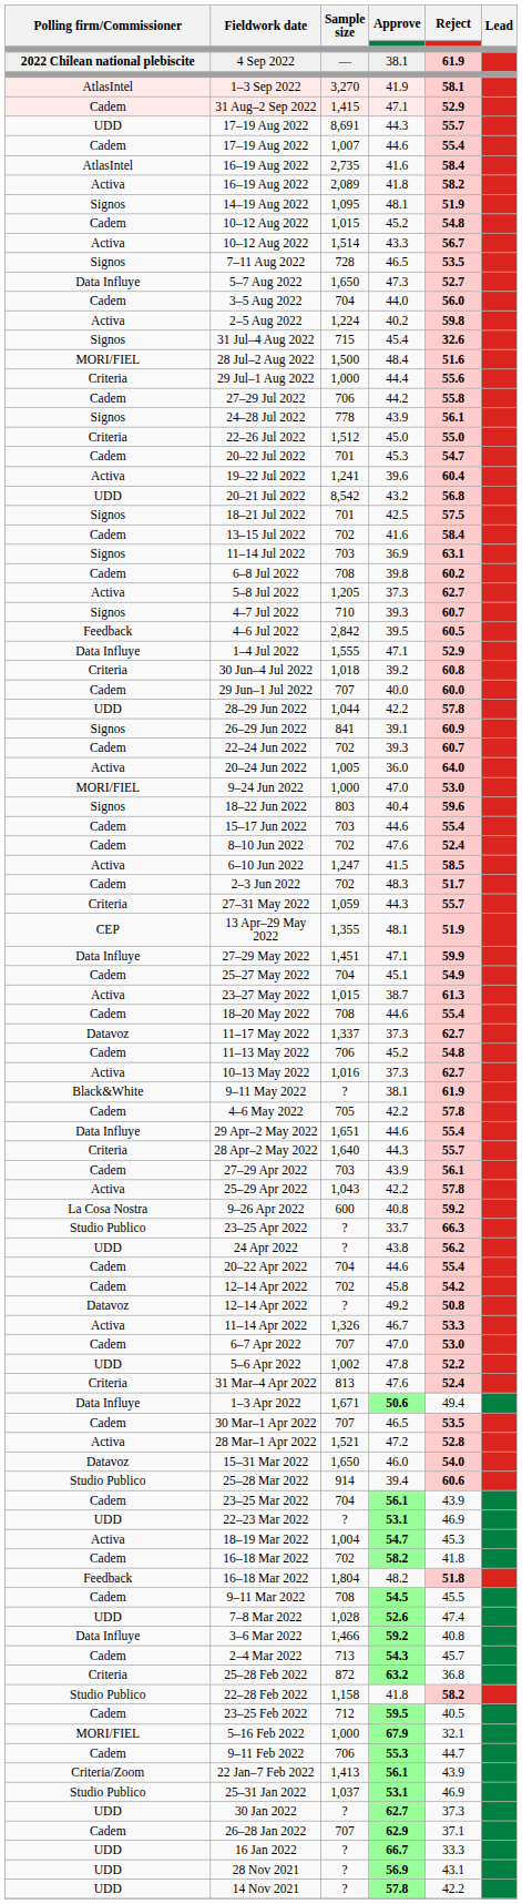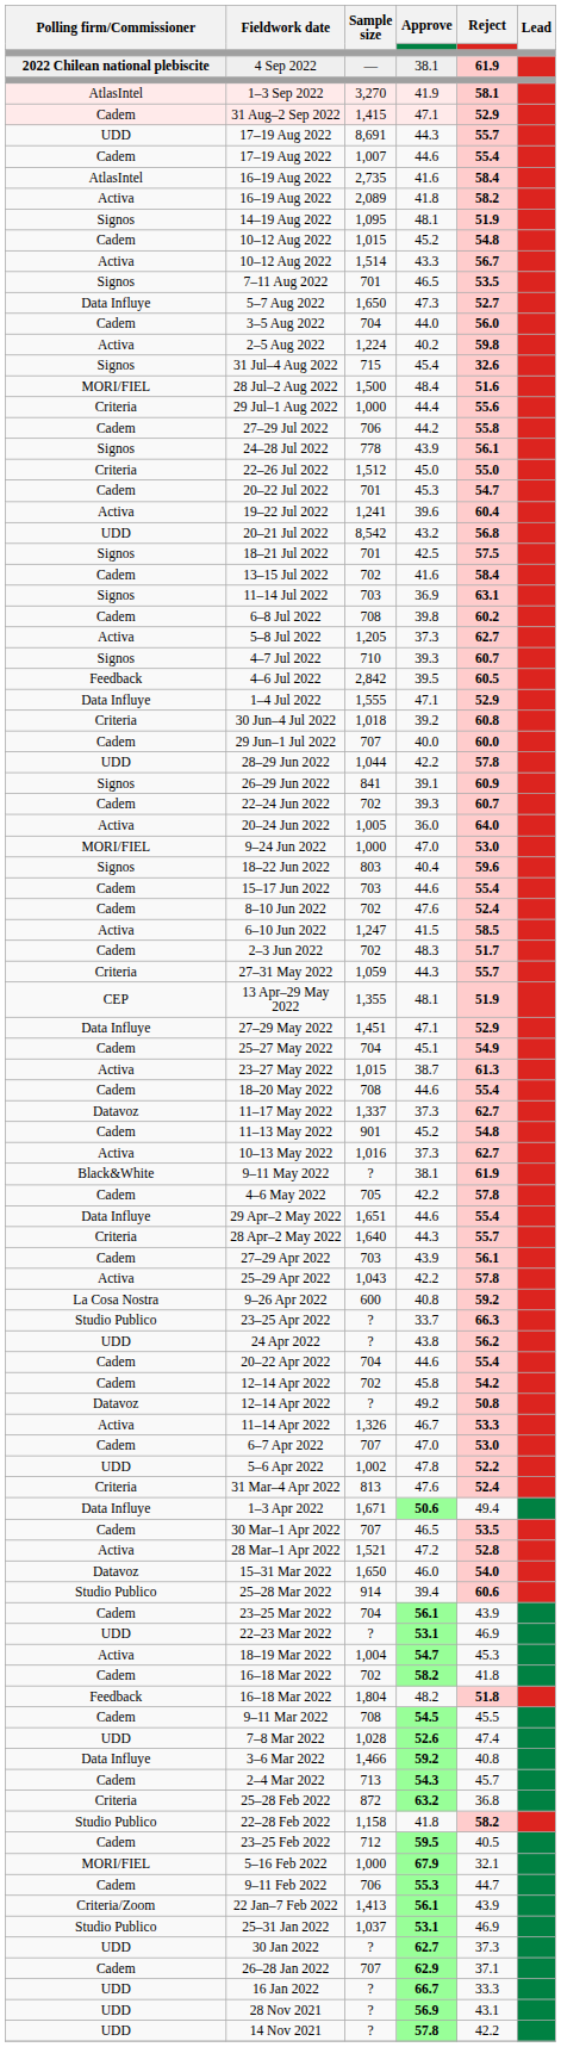7–11 Aug 2022 | Sample size: 728 -> 701
27–29 May 2022 | Reject: 59.9 -> 52.9
11–13 May 2022 | Sample size: 706 -> 901
